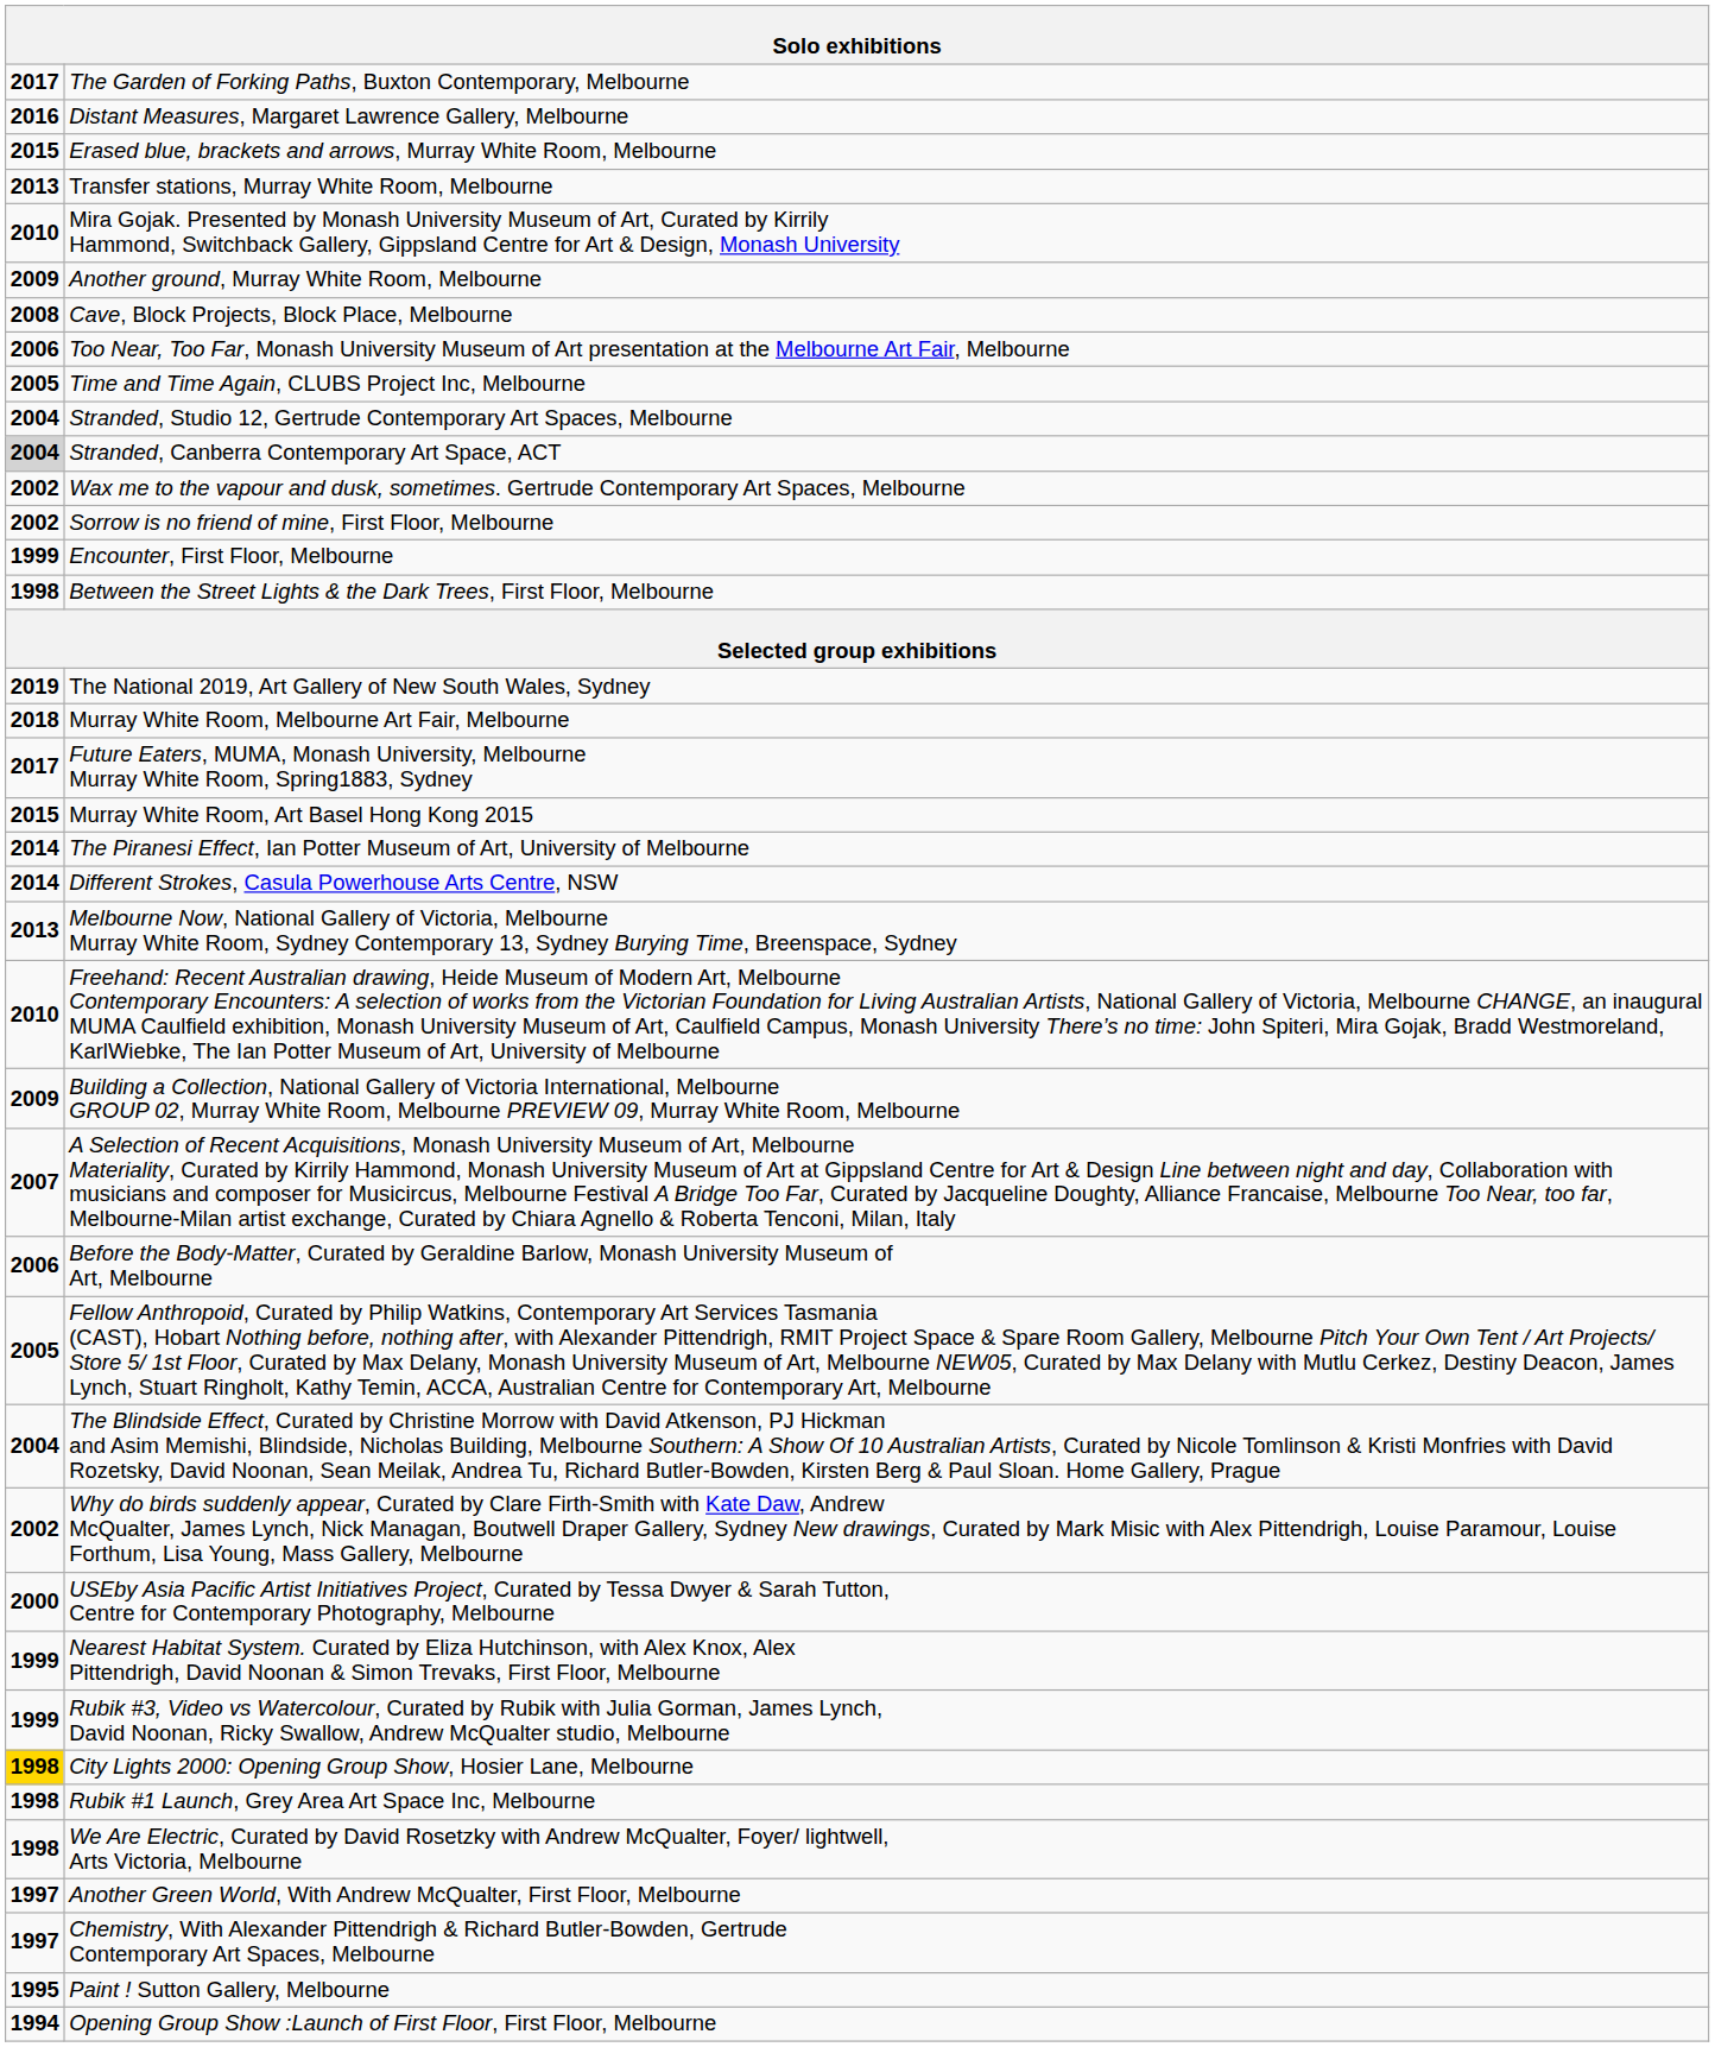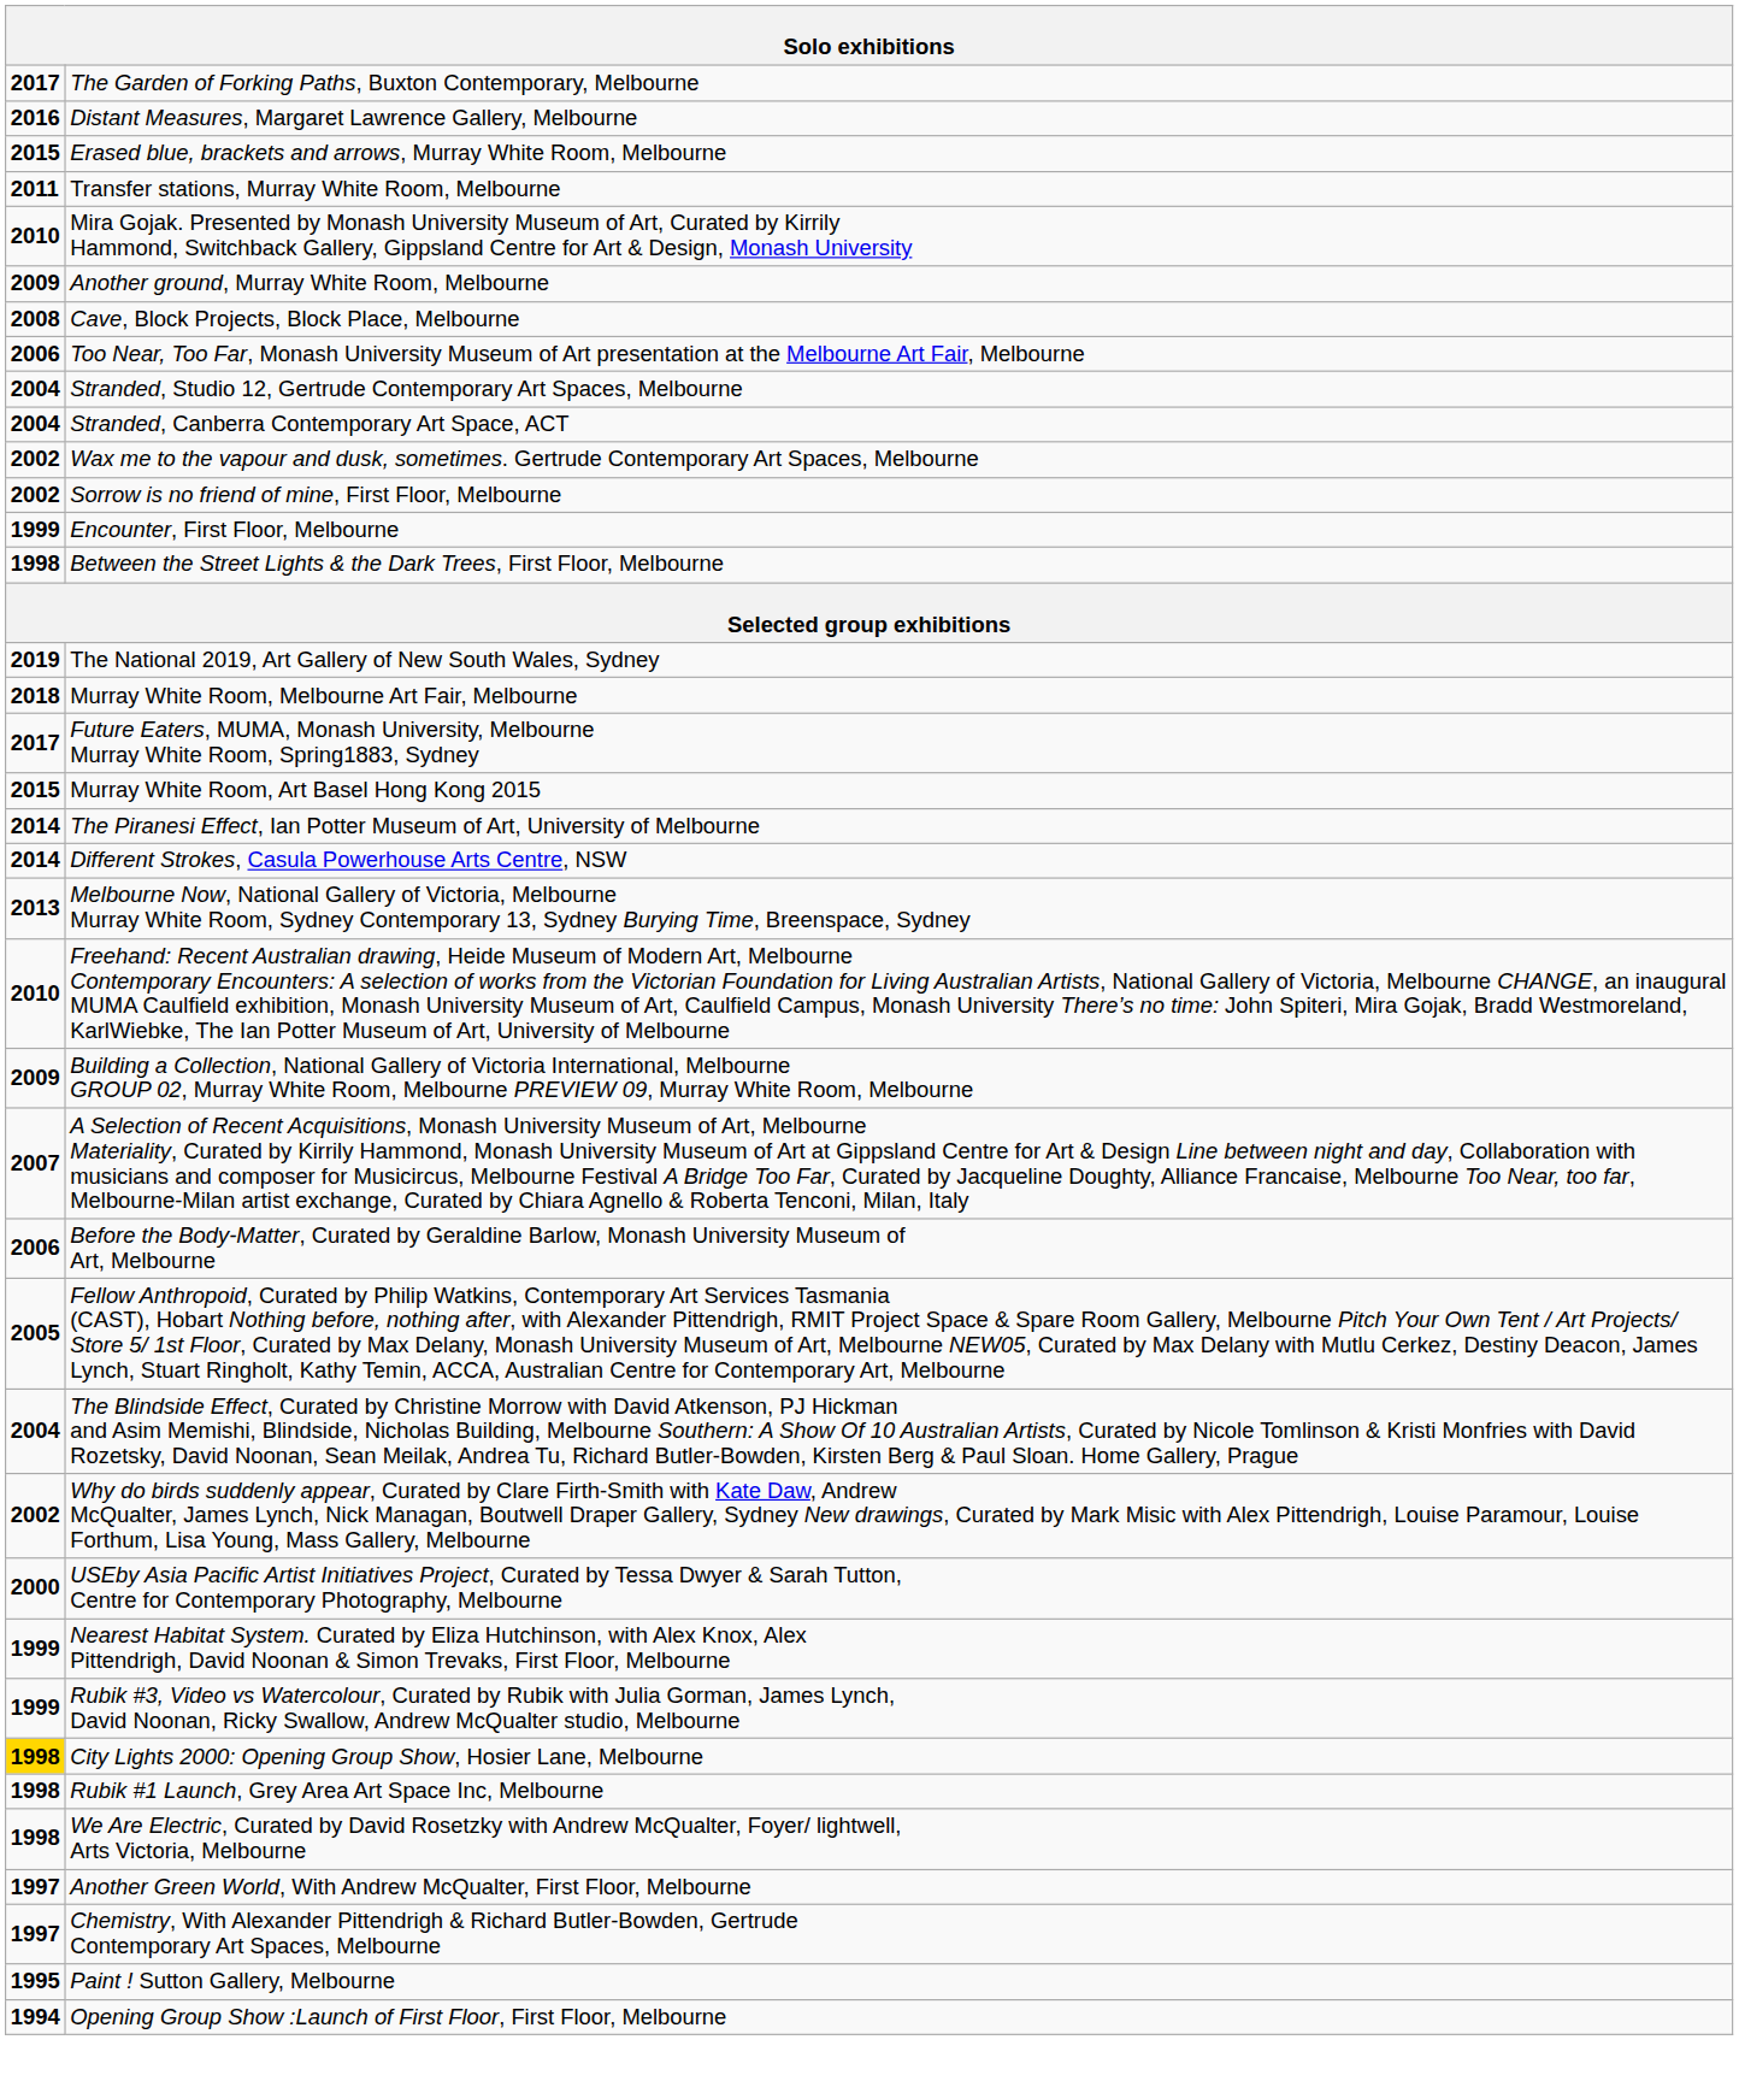Transfer stations, Murray White Room, Melbourne | column 1: 2013 -> 2011
- row: 2005 | Time and Time Again, CLUBS Project Inc, Melbourne
Stranded, Canberra Contemporary Art Space, ACT | column 1: lightgrey background -> no background
